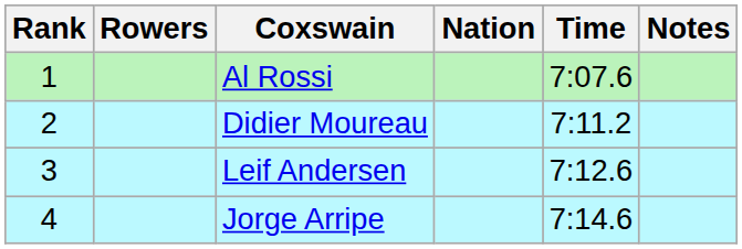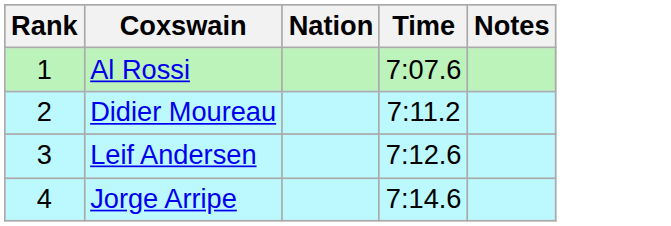- column: Rowers
